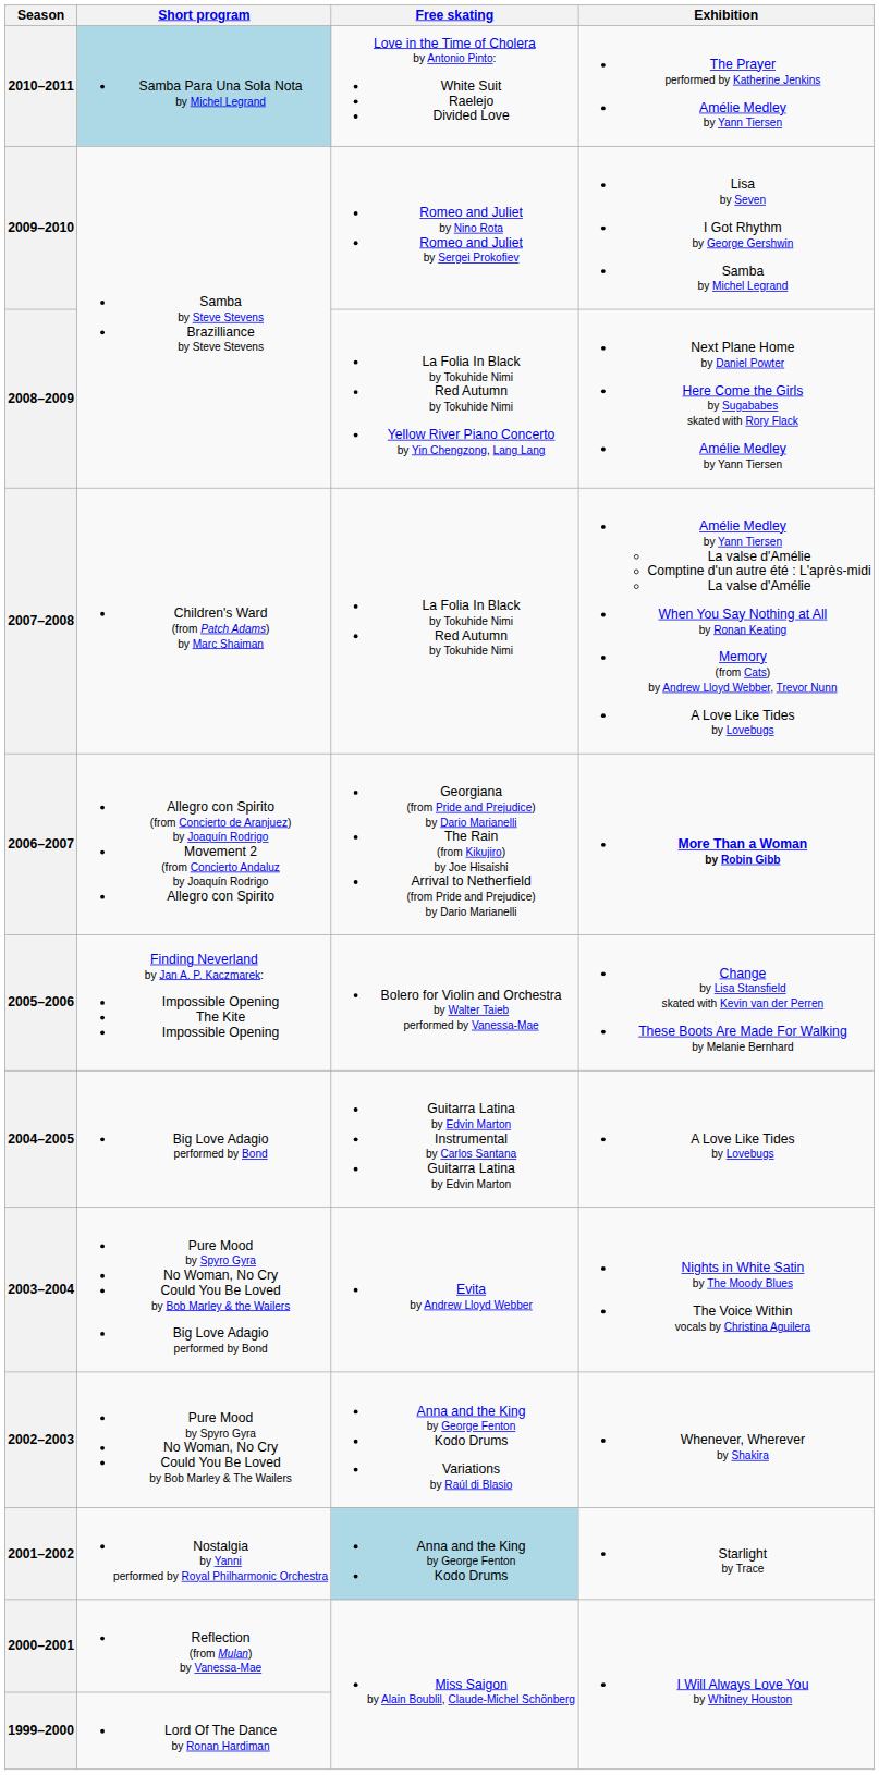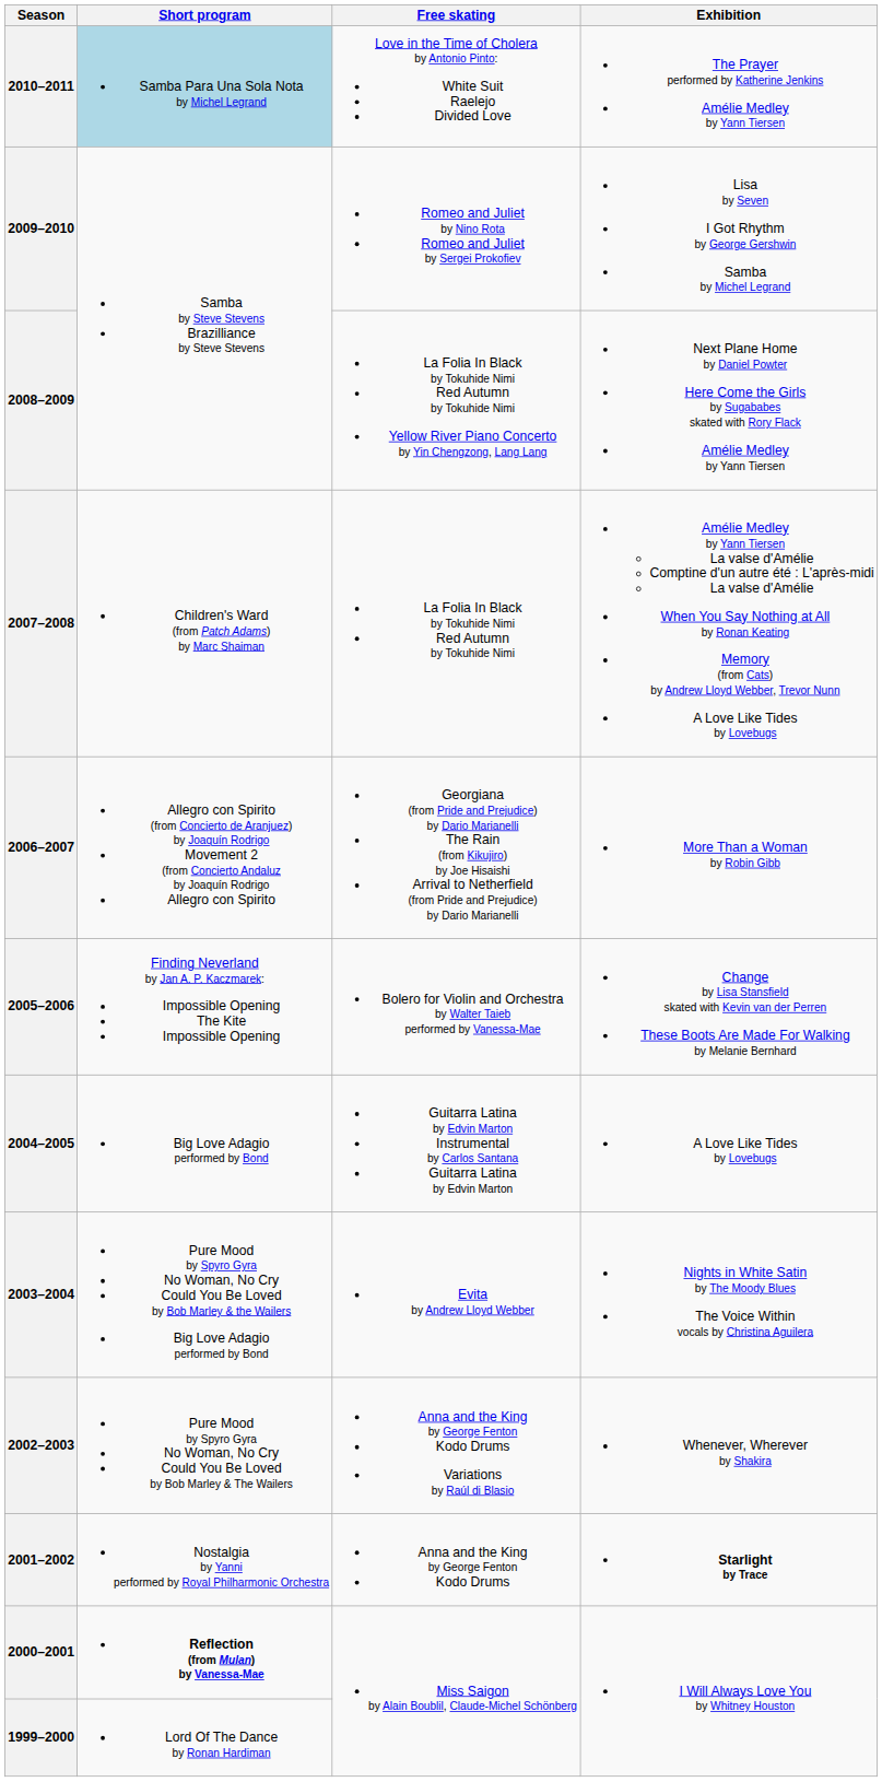2006–2007 | Exhibition: bold -> normal
2001–2002 | Free skating: lightblue background -> no background
2001–2002 | Exhibition: normal -> bold
2000–2001 | Short program: normal -> bold
